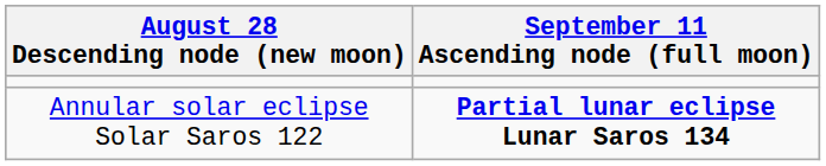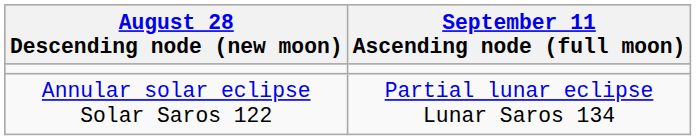Annular solar eclipse Solar Saros 122 | September 11 Ascending node (full moon): bold -> normal
